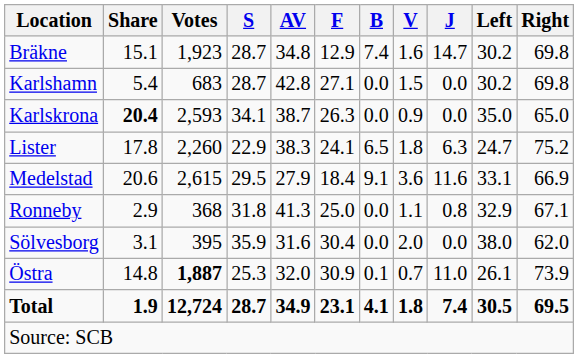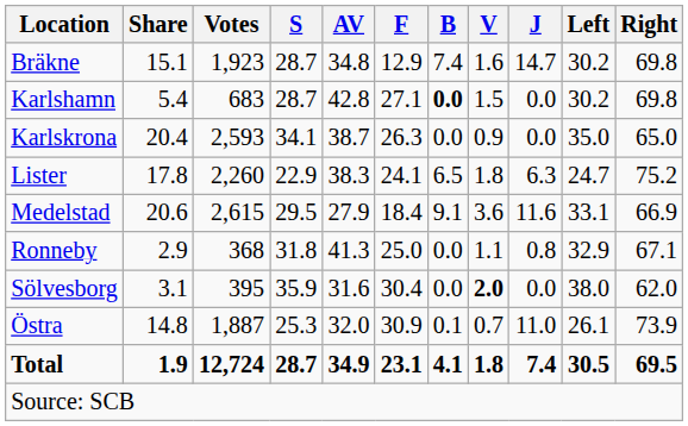Karlshamn | B: normal -> bold
Karlskrona | Share: bold -> normal
Sölvesborg | V: normal -> bold
Östra | Votes: bold -> normal
